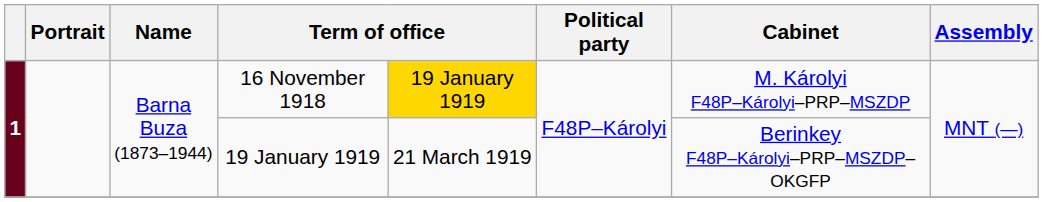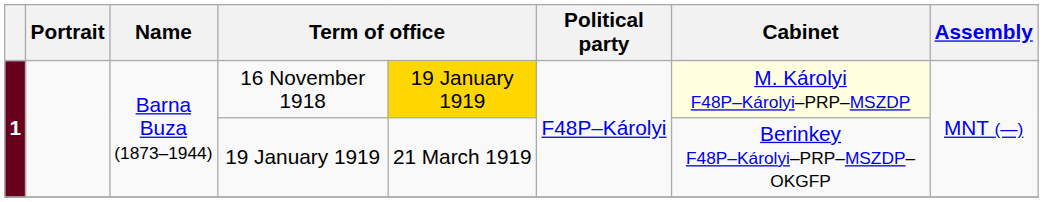16 November 1918 | Cabinet: no background -> lightyellow background
